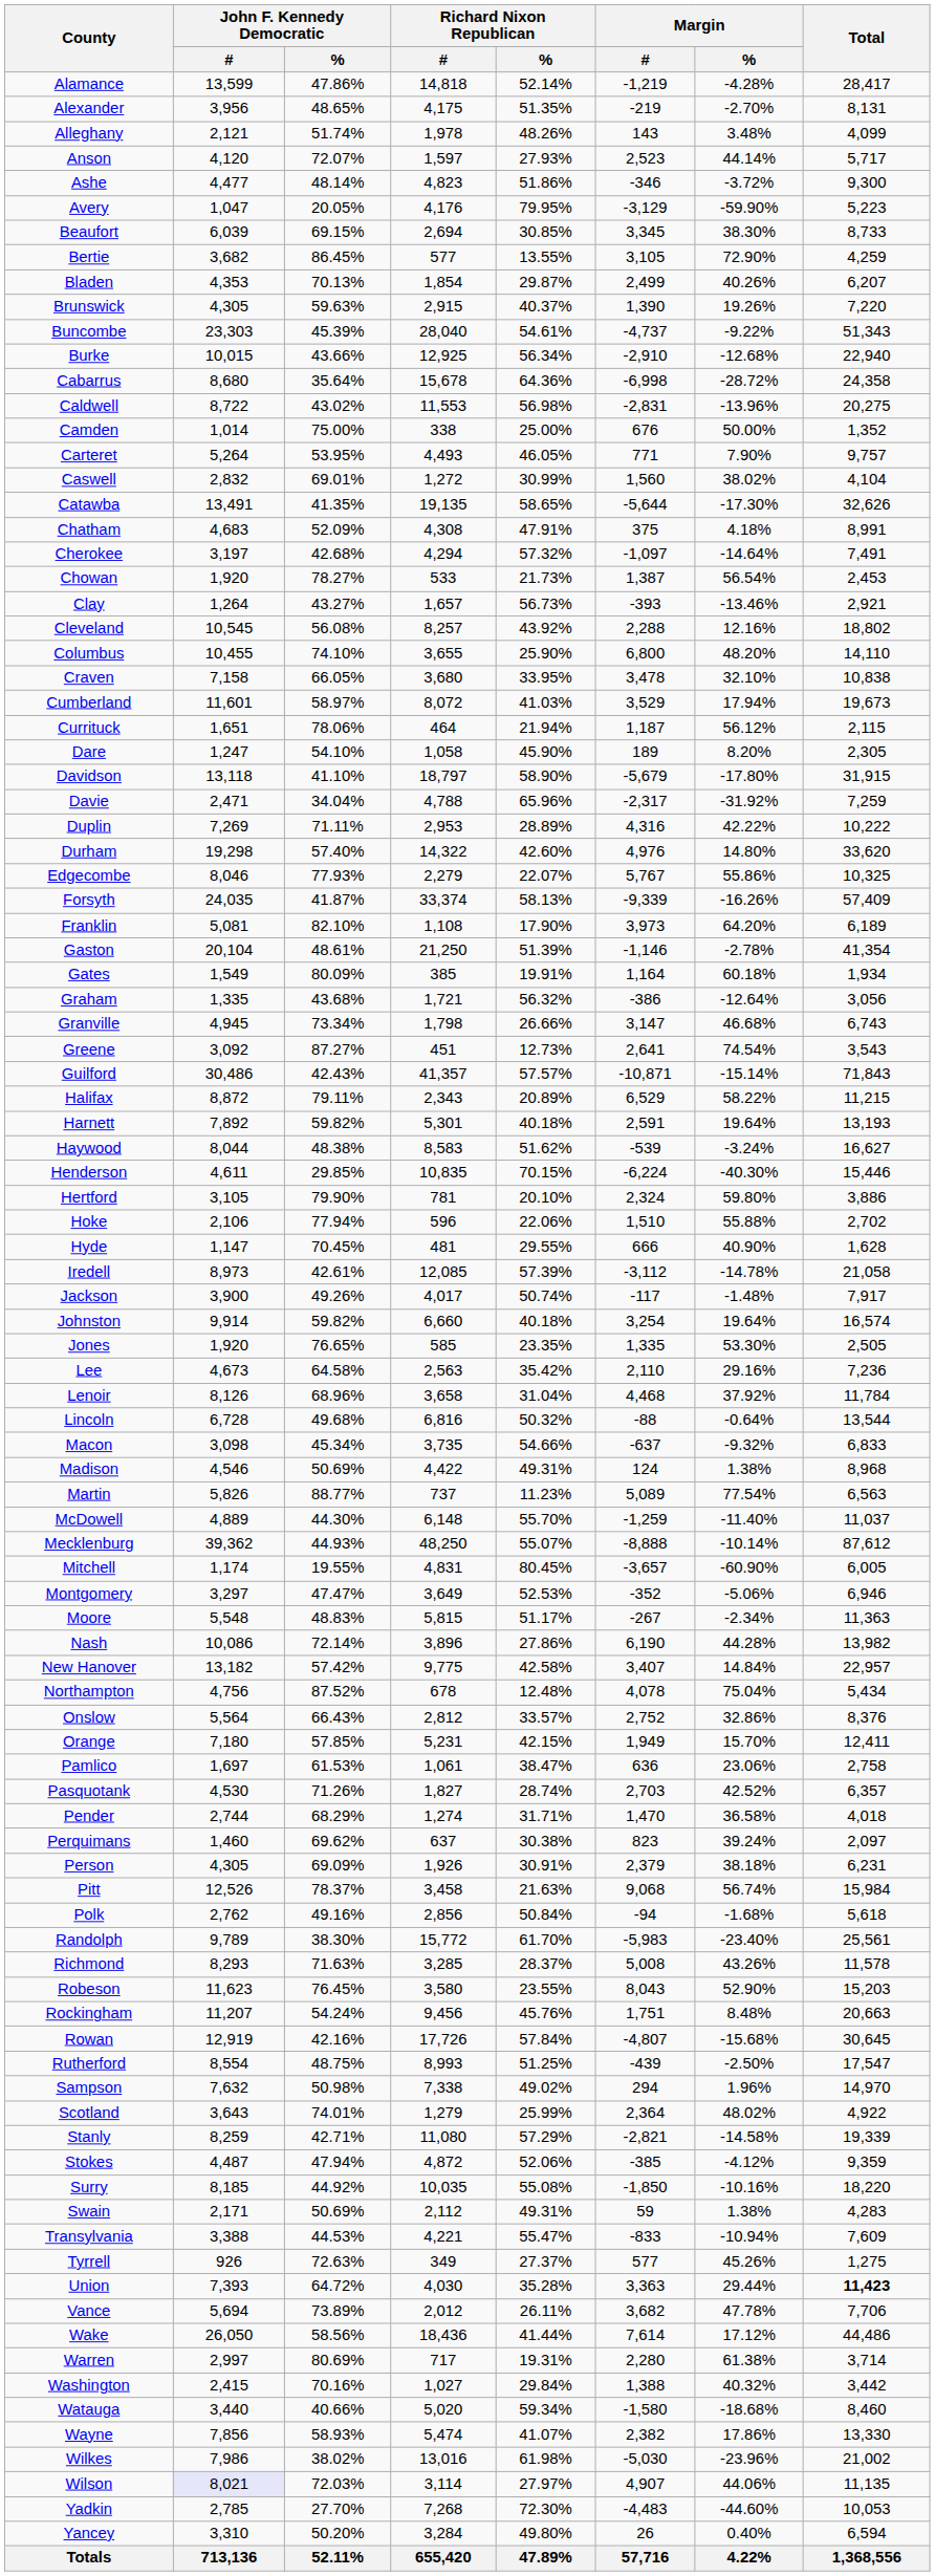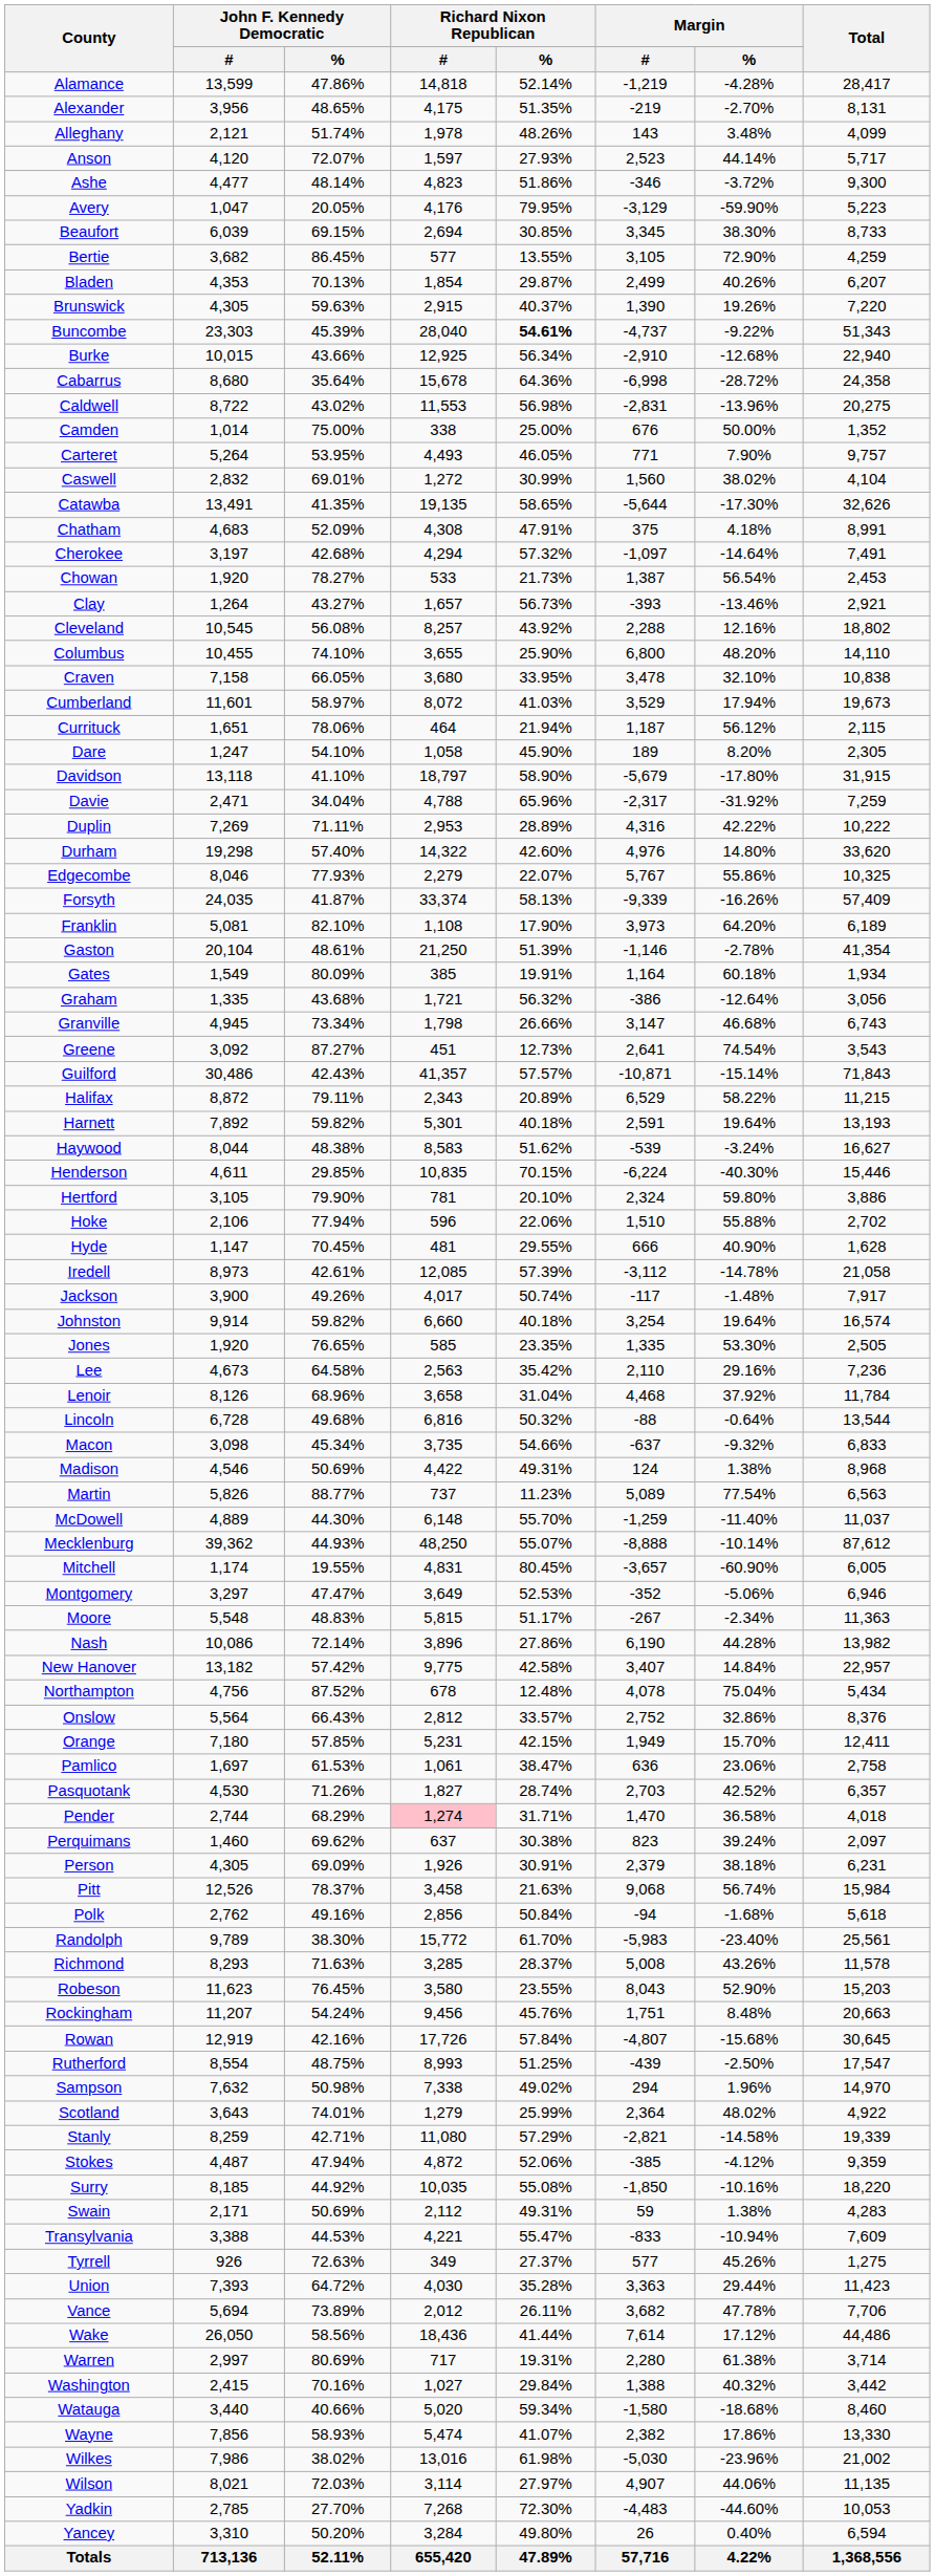Buncombe | Richard Nixon Republican / %: normal -> bold
Pender | Richard Nixon Republican / #: no background -> pink background
Union | Total: bold -> normal
Wilson | John F. Kennedy Democratic / #: lavender background -> no background
